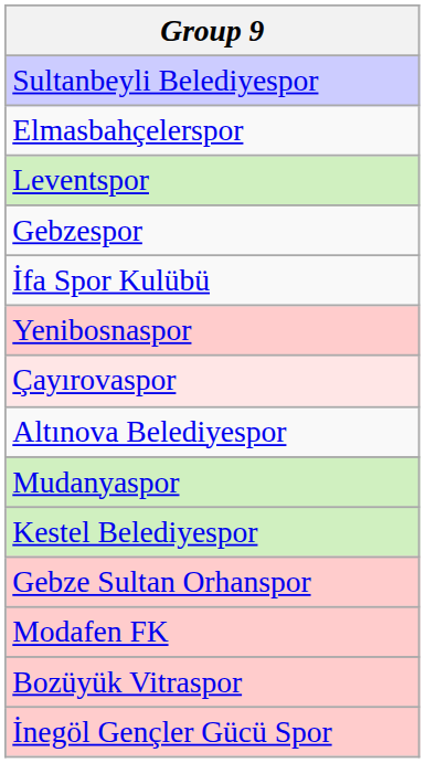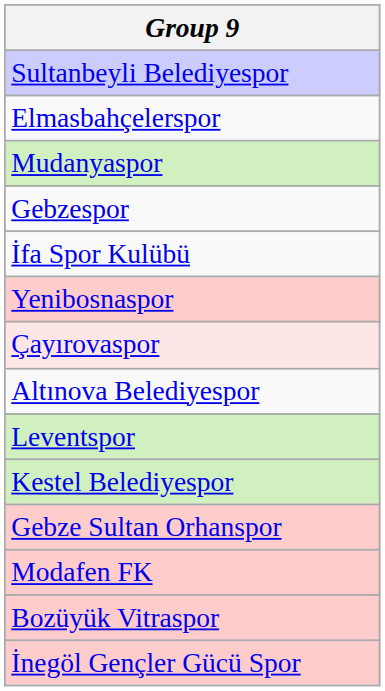row 4 | column 1: Leventspor -> Mudanyaspor
row 10 | column 1: Mudanyaspor -> Leventspor
